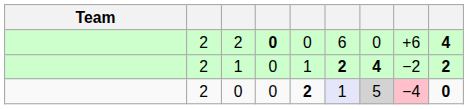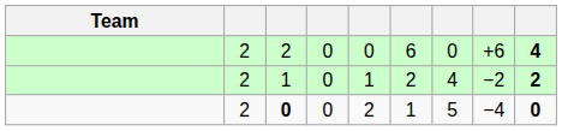row 2 | column 4: bold -> normal
row 3 | column 6: bold -> normal
row 3 | column 7: bold -> normal
row 4 | column 3: normal -> bold
row 4 | column 5: bold -> normal
row 4 | column 6: lavender background -> no background
row 4 | column 7: lightgrey background -> no background
row 4 | column 8: pink background -> no background
